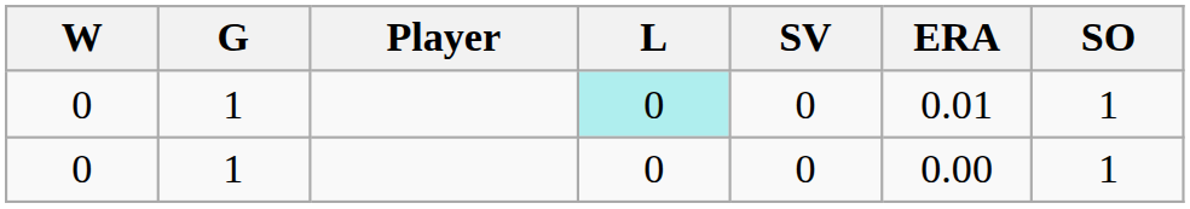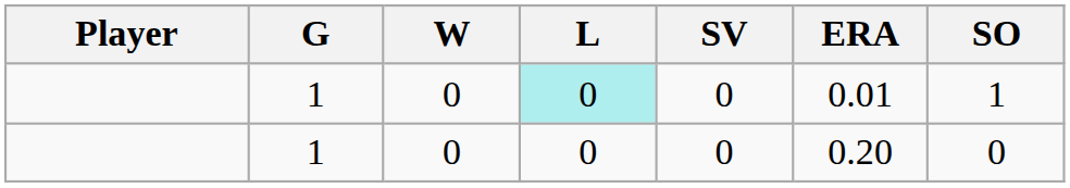columns swapped: Player <-> W
row 3 | ERA: 0.00 -> 0.20
row 3 | SO: 1 -> 0
